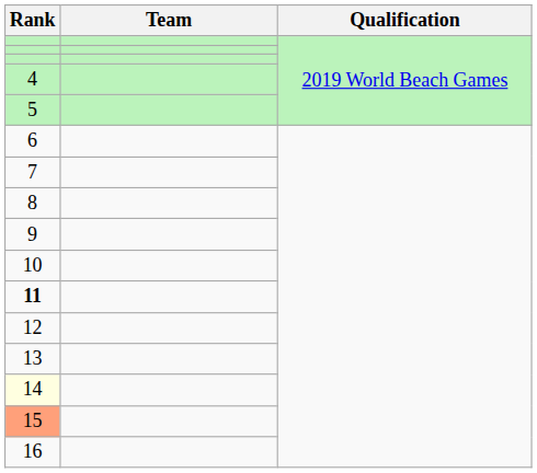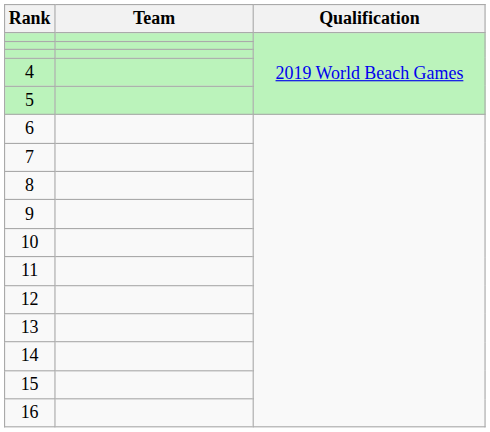11 | Rank: bold -> normal
14 | Rank: lightyellow background -> no background
15 | Rank: lightsalmon background -> no background
